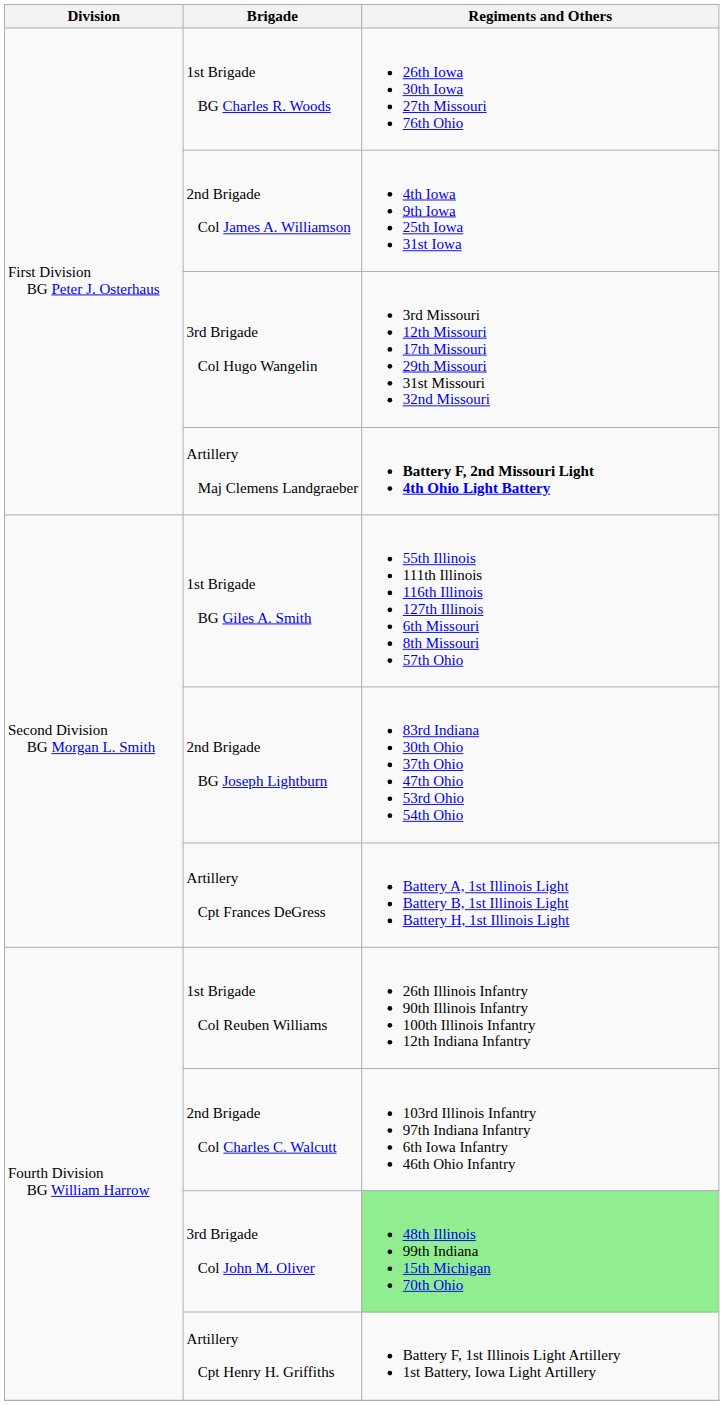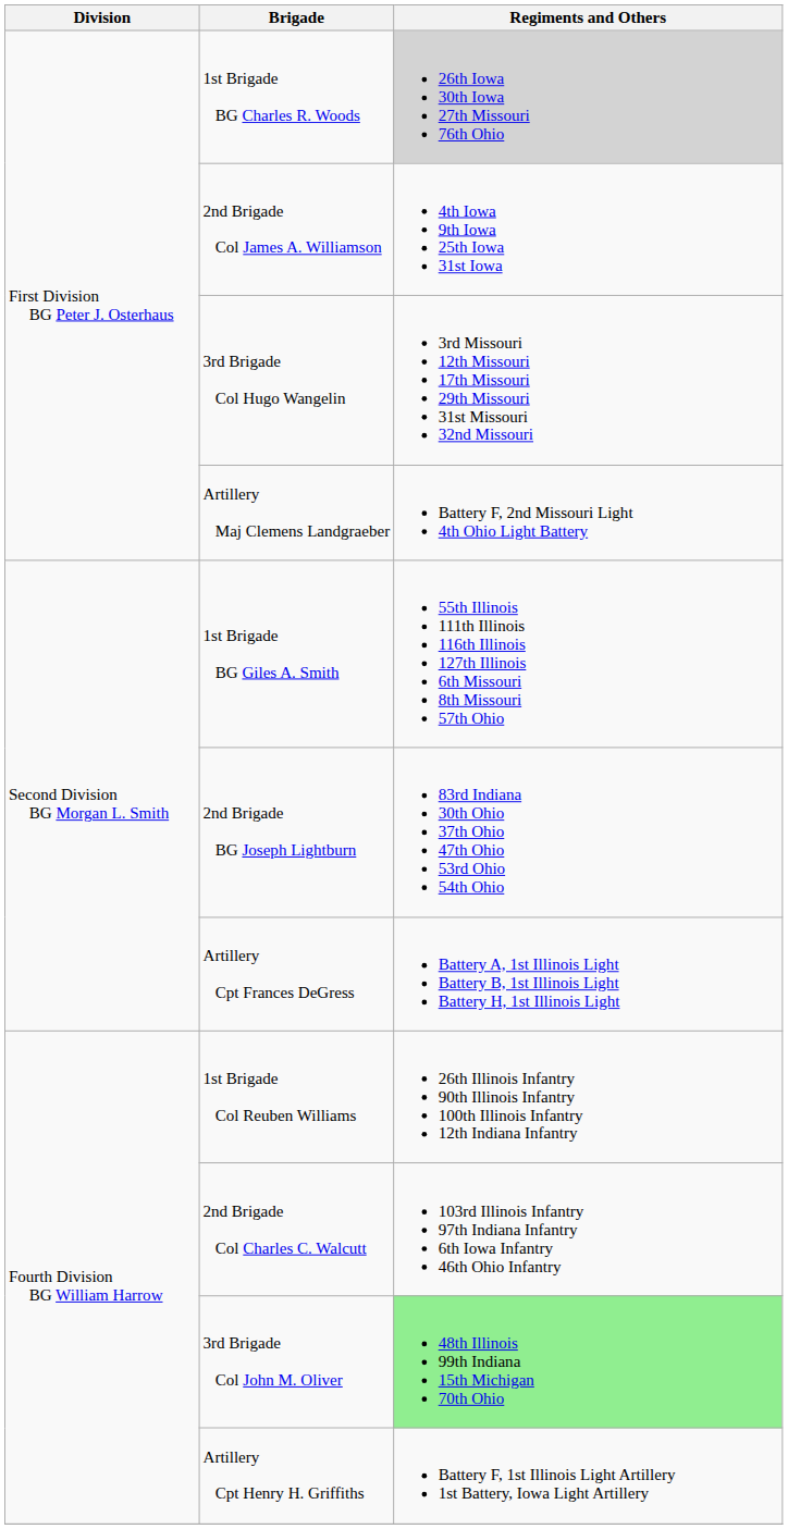1st Brigade BG Charles R. Woods | Regiments and Others: no background -> lightgrey background
Artillery Maj Clemens Landgraeber | Regiments and Others: bold -> normal
